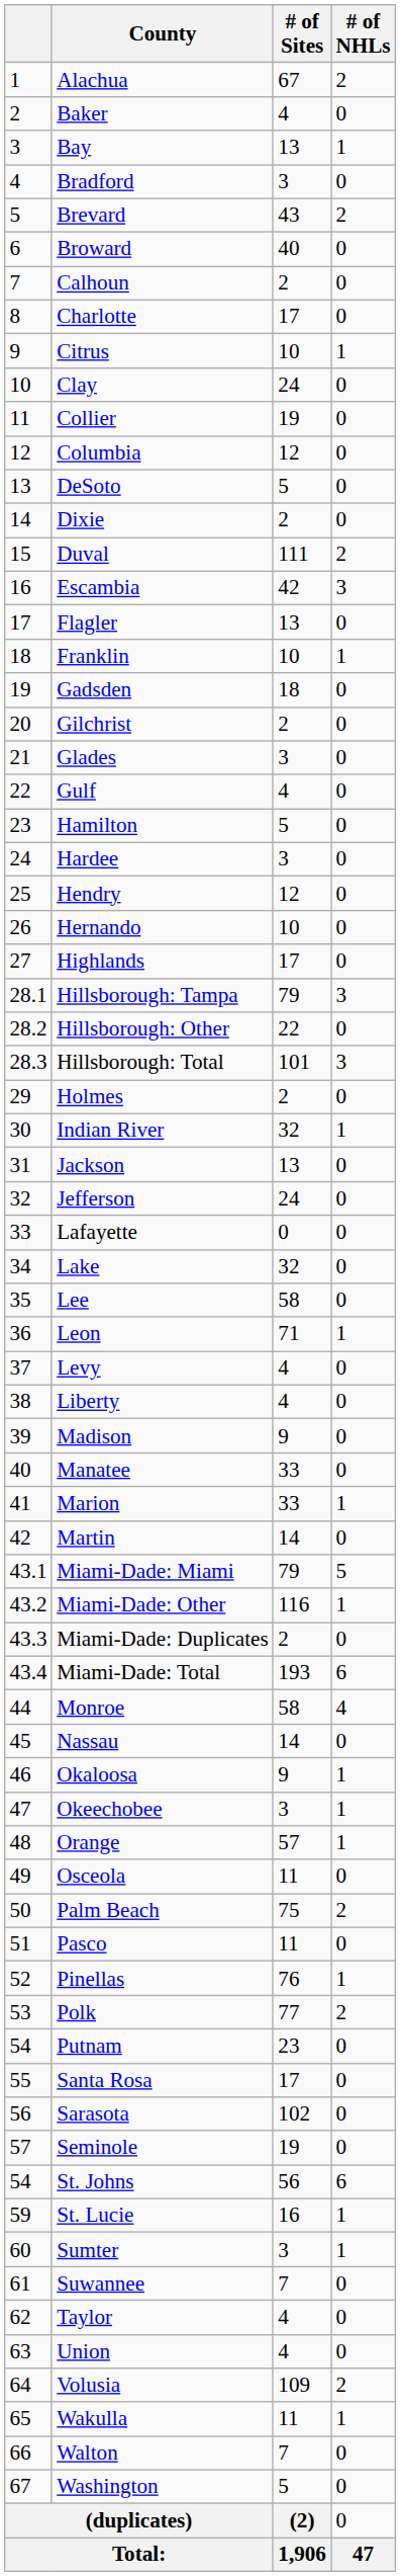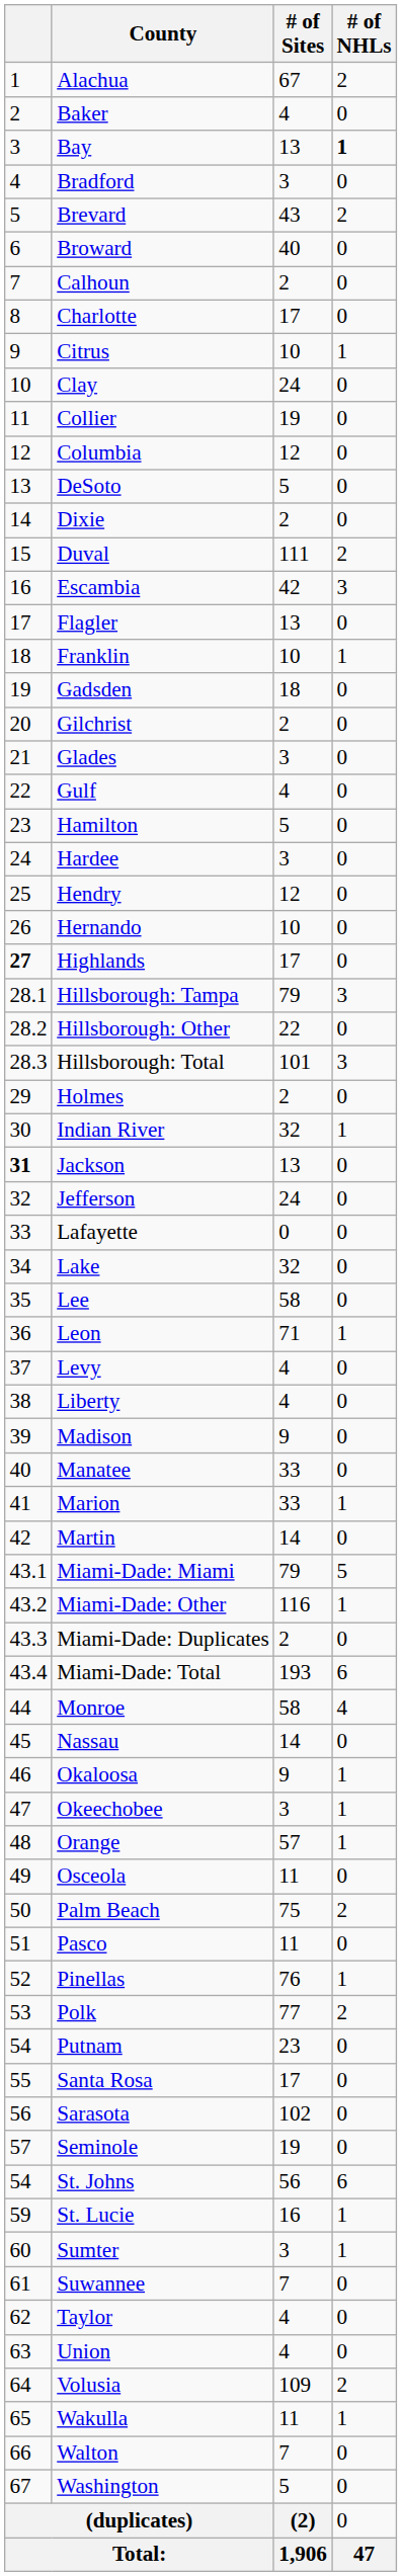Bay | # of NHLs: normal -> bold
Highlands | column 1: normal -> bold
Jackson | column 1: normal -> bold
